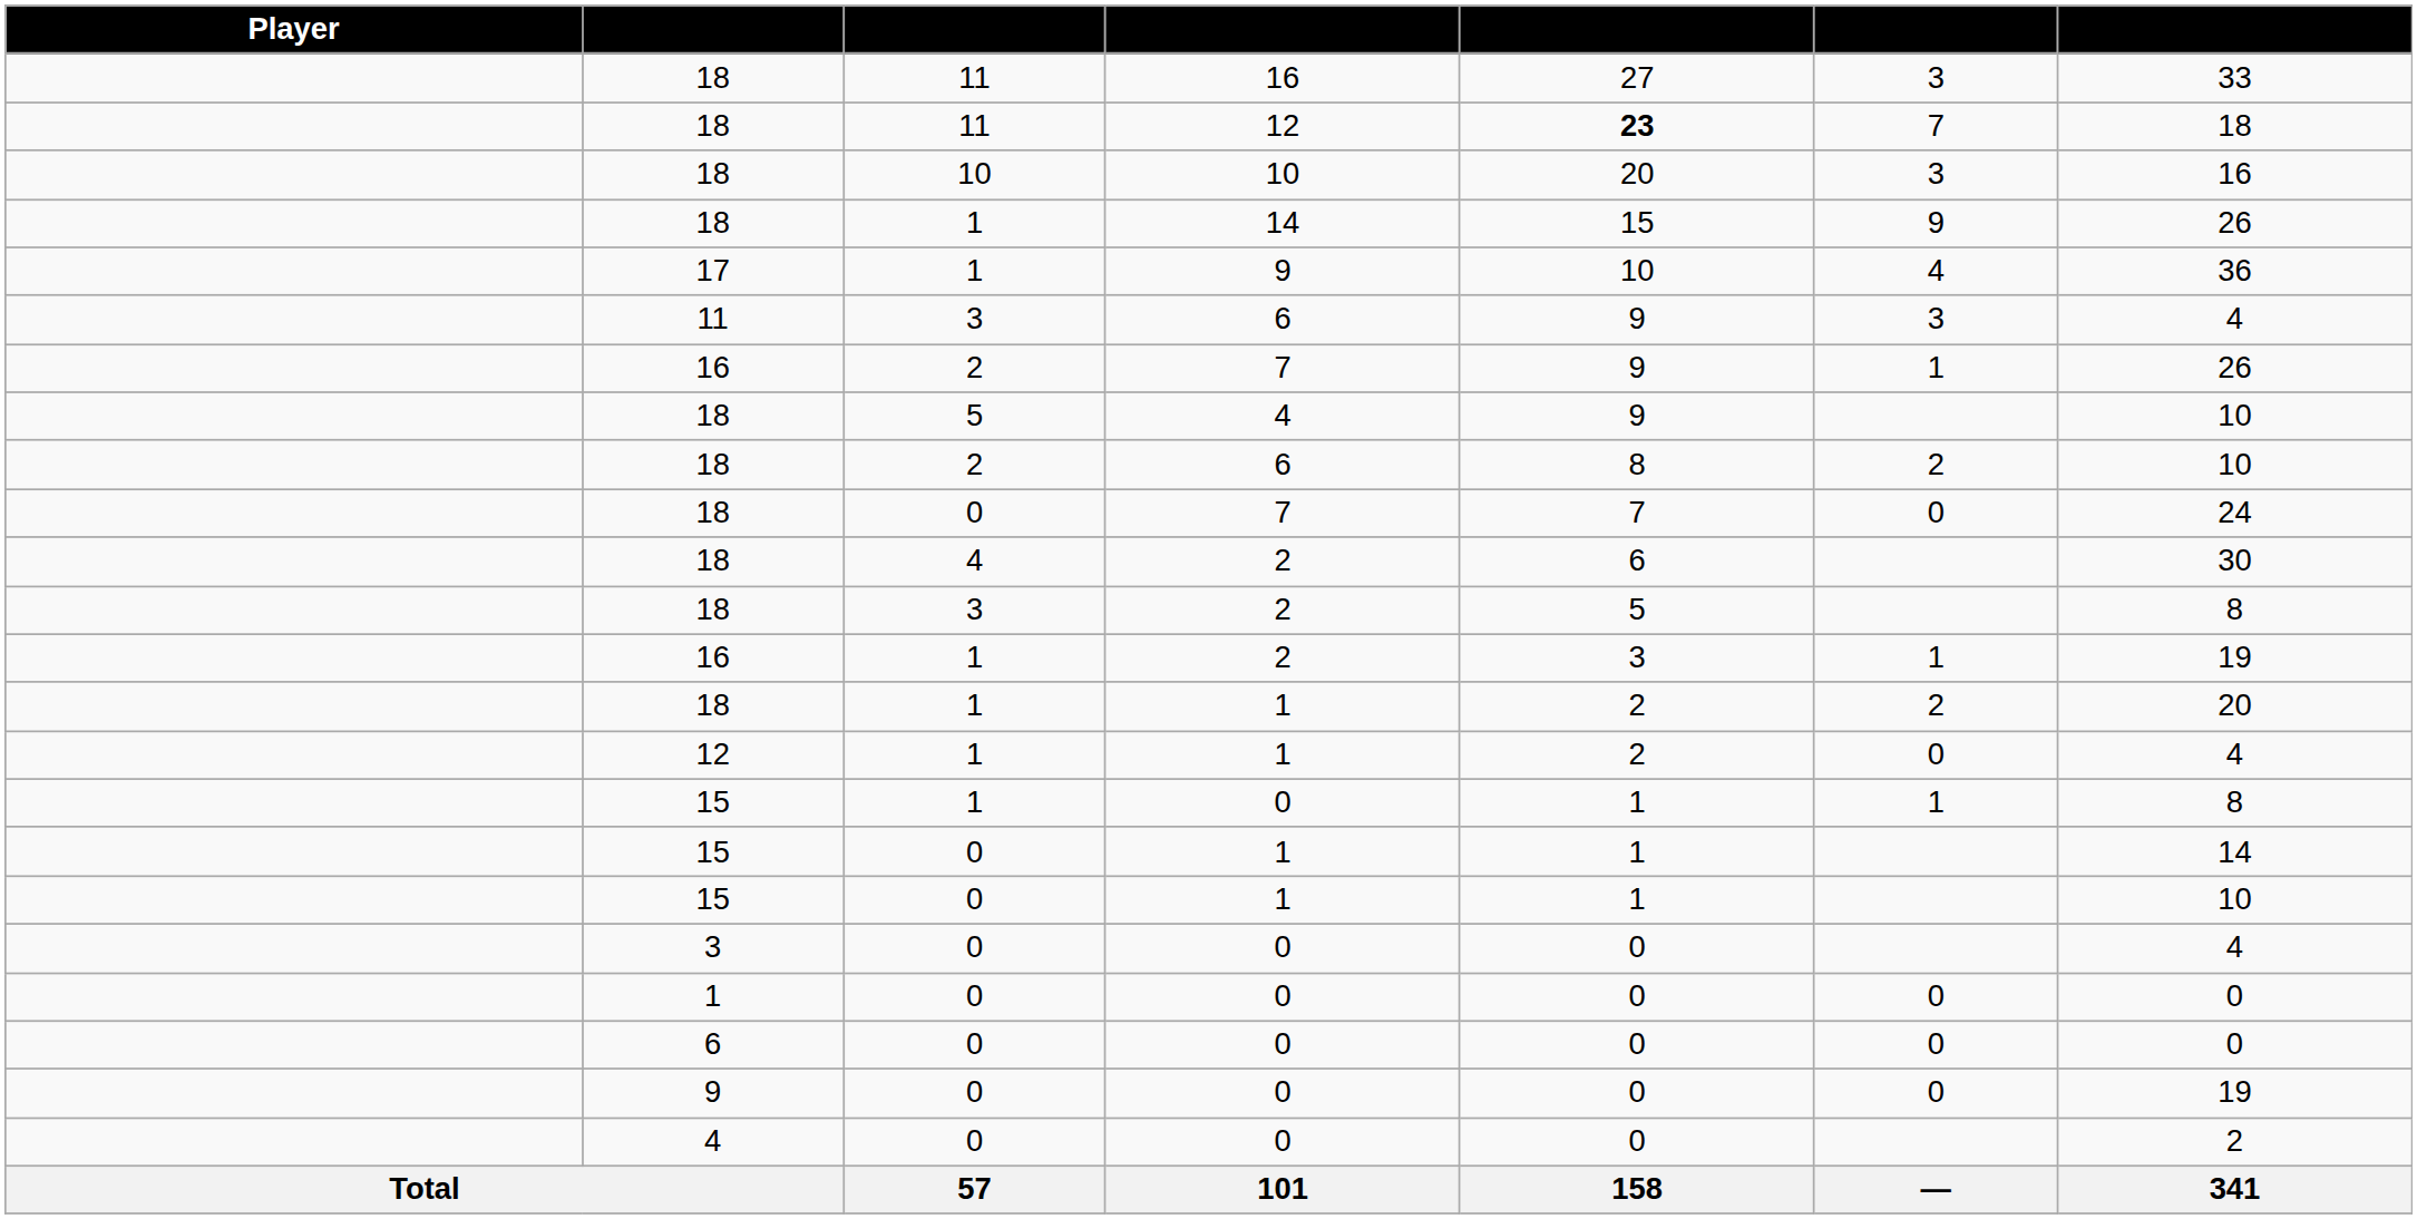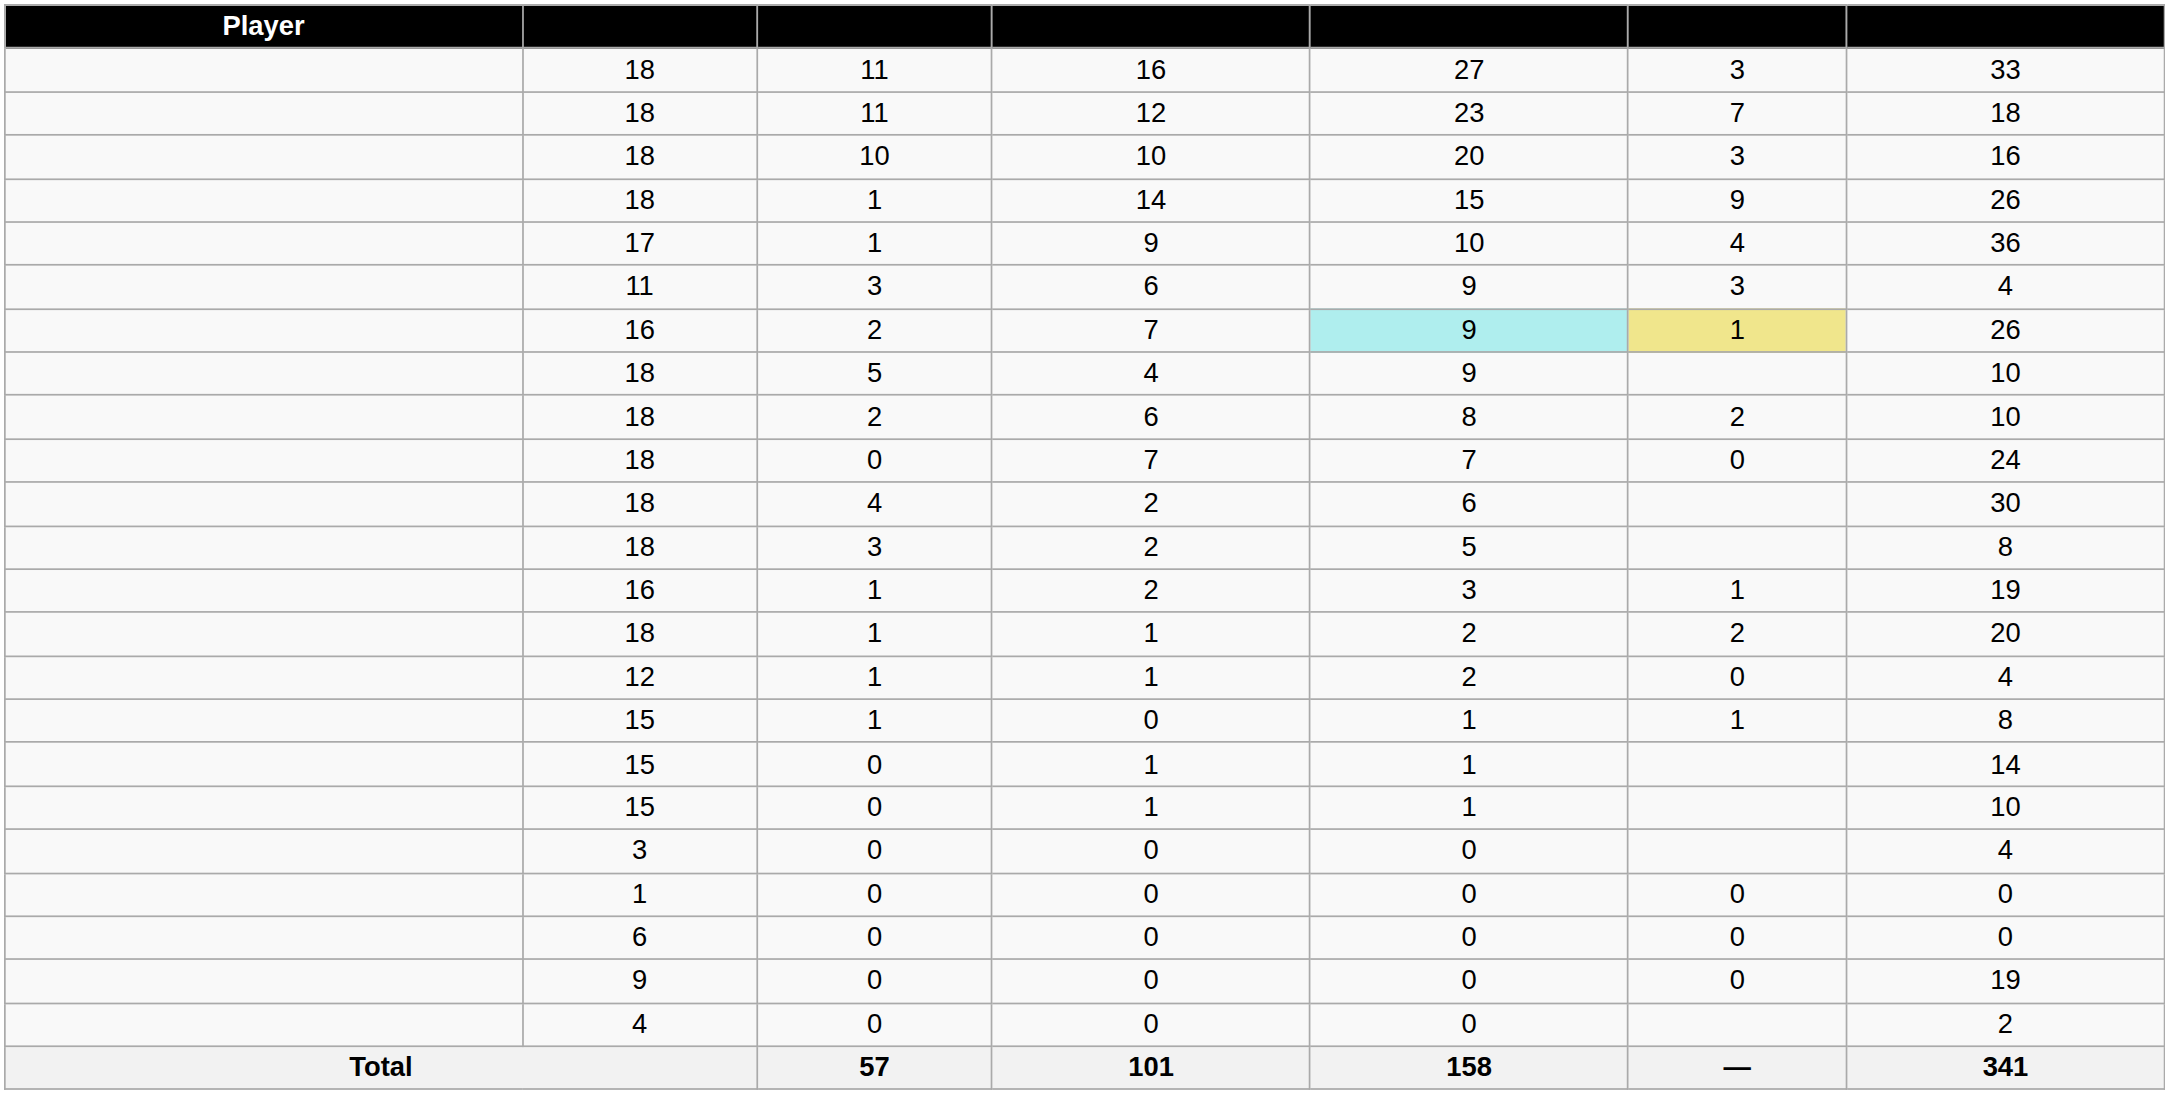18 / 12 | column 5: bold -> normal
16 / 7 | column 5: no background -> paleturquoise background
16 / 7 | column 6: no background -> khaki background
